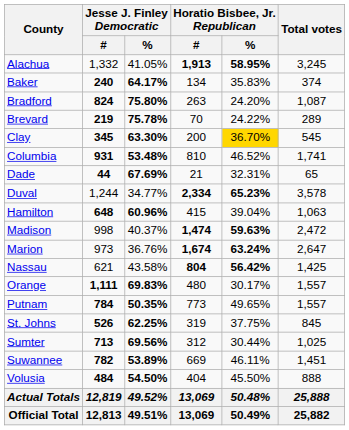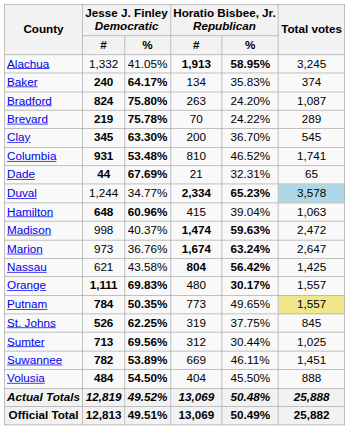Clay | Horatio Bisbee, Jr. Republican / %: gold background -> no background
Duval | Total votes: no background -> lightblue background
Orange | Horatio Bisbee, Jr. Republican / %: normal -> bold
Putnam | Total votes: no background -> khaki background
